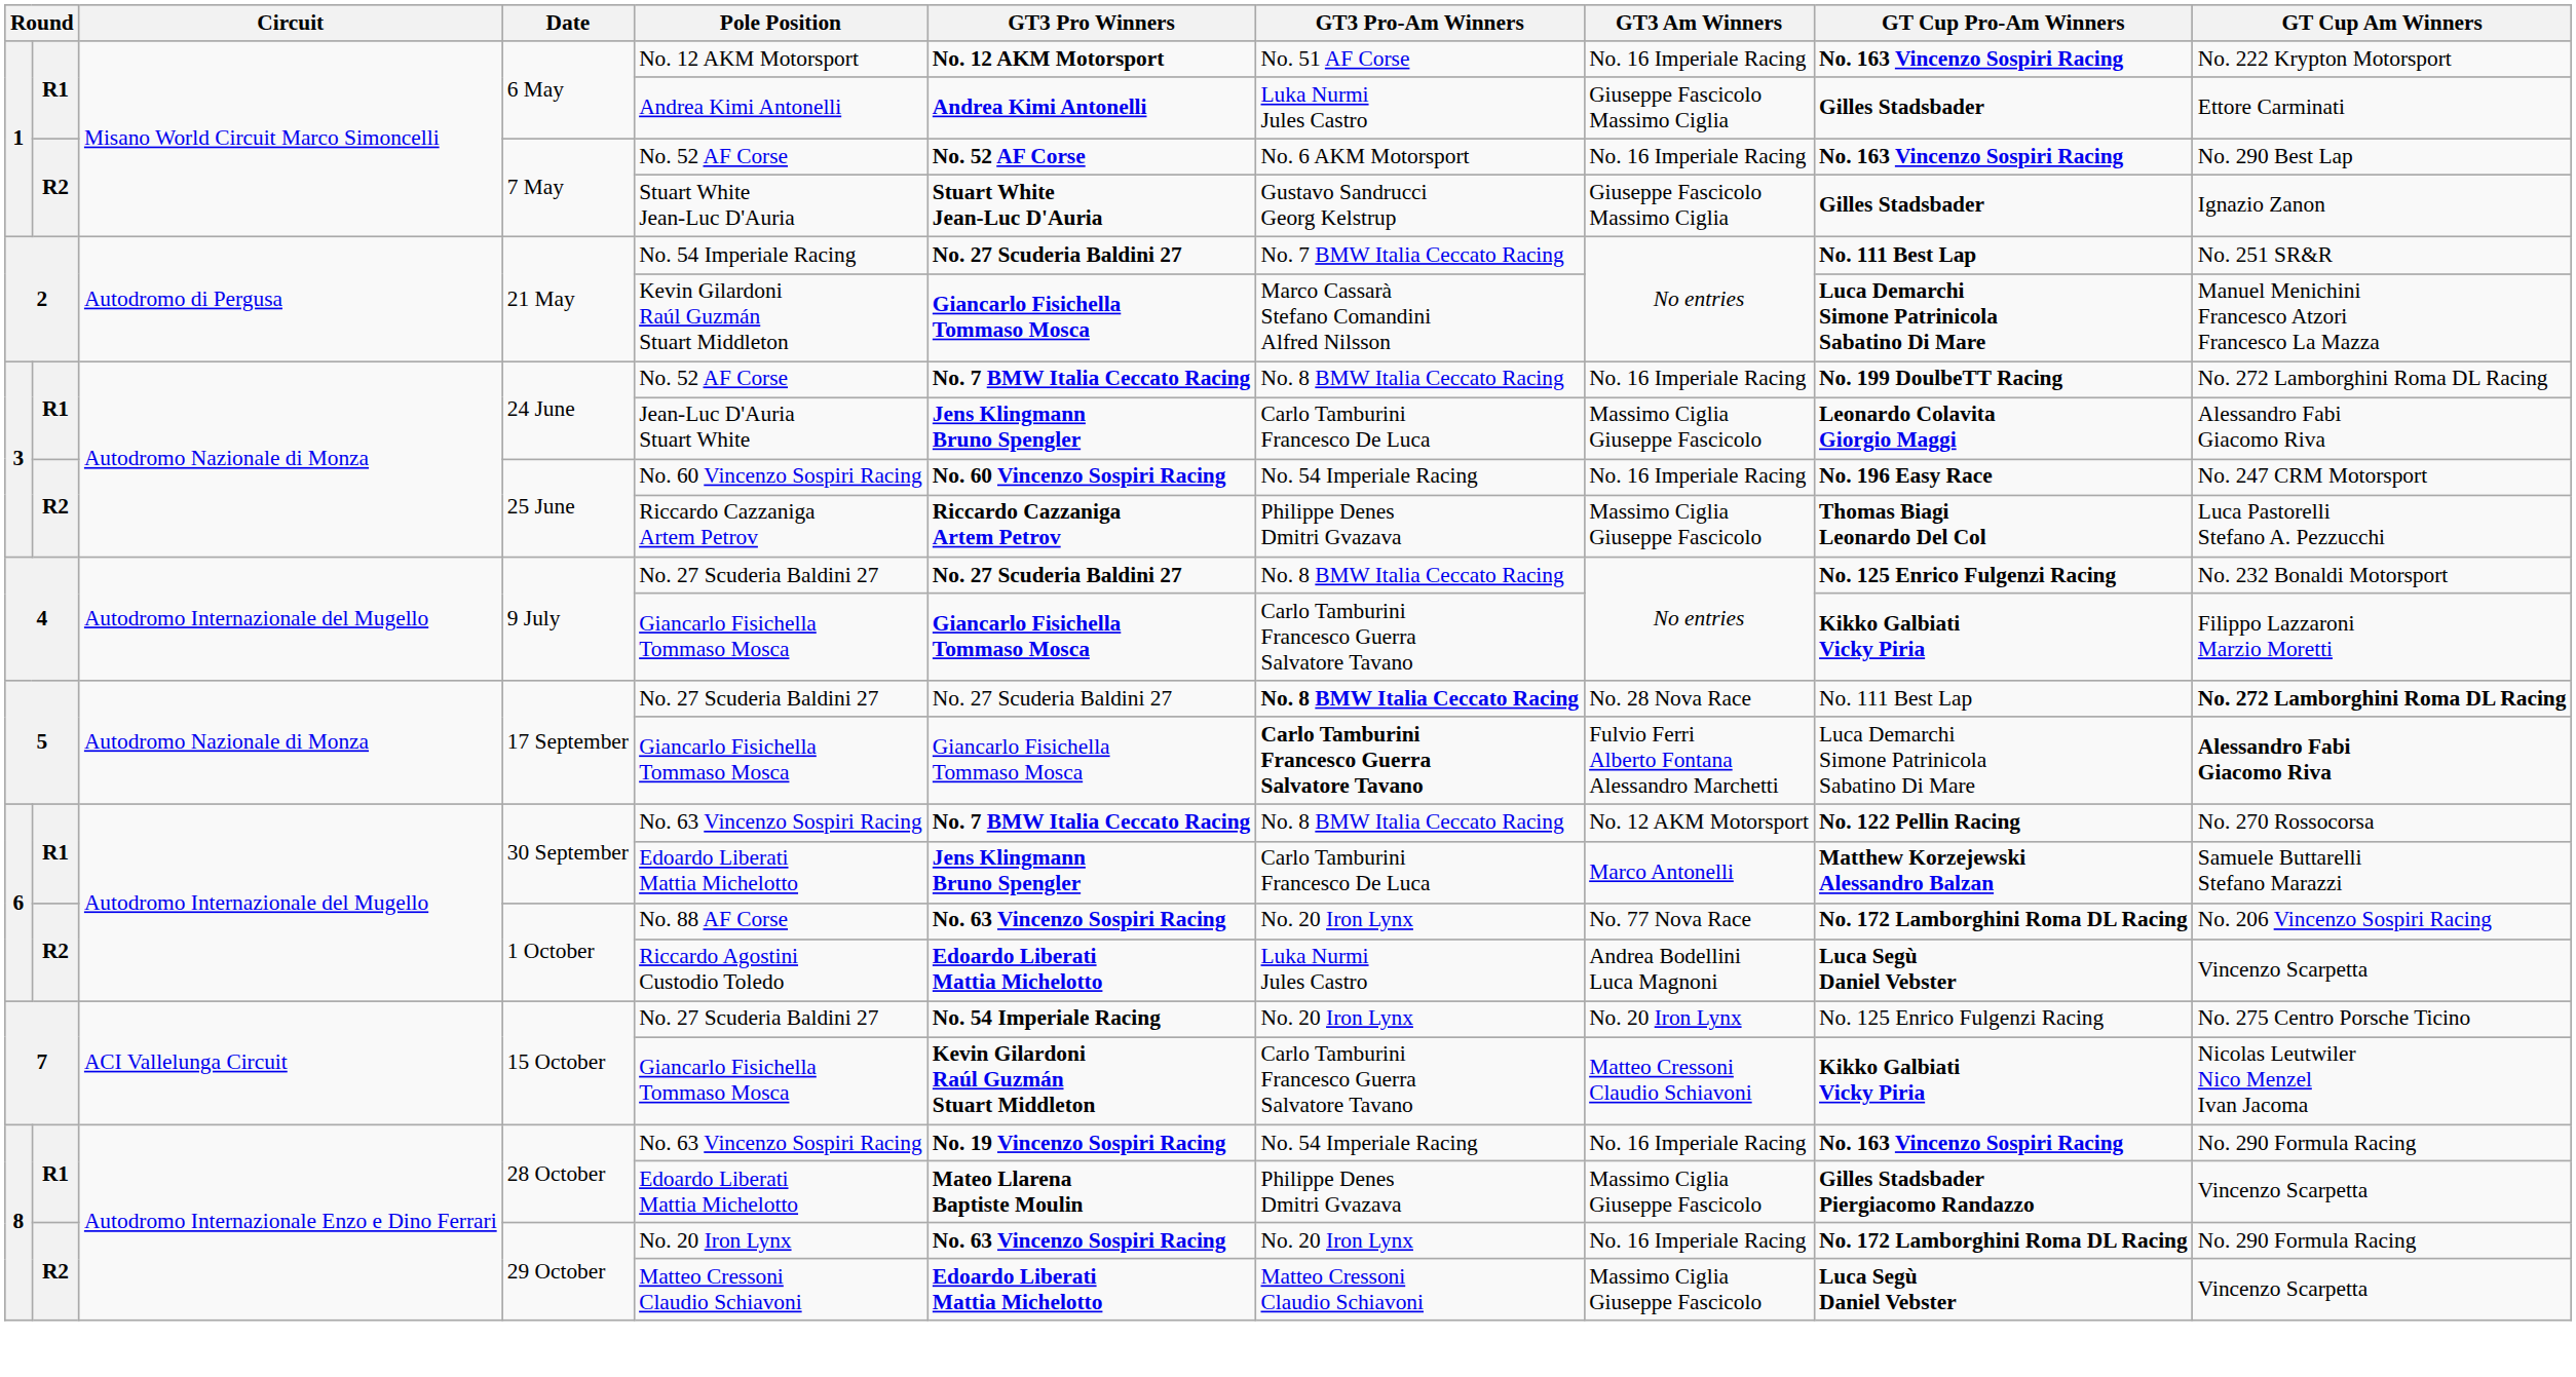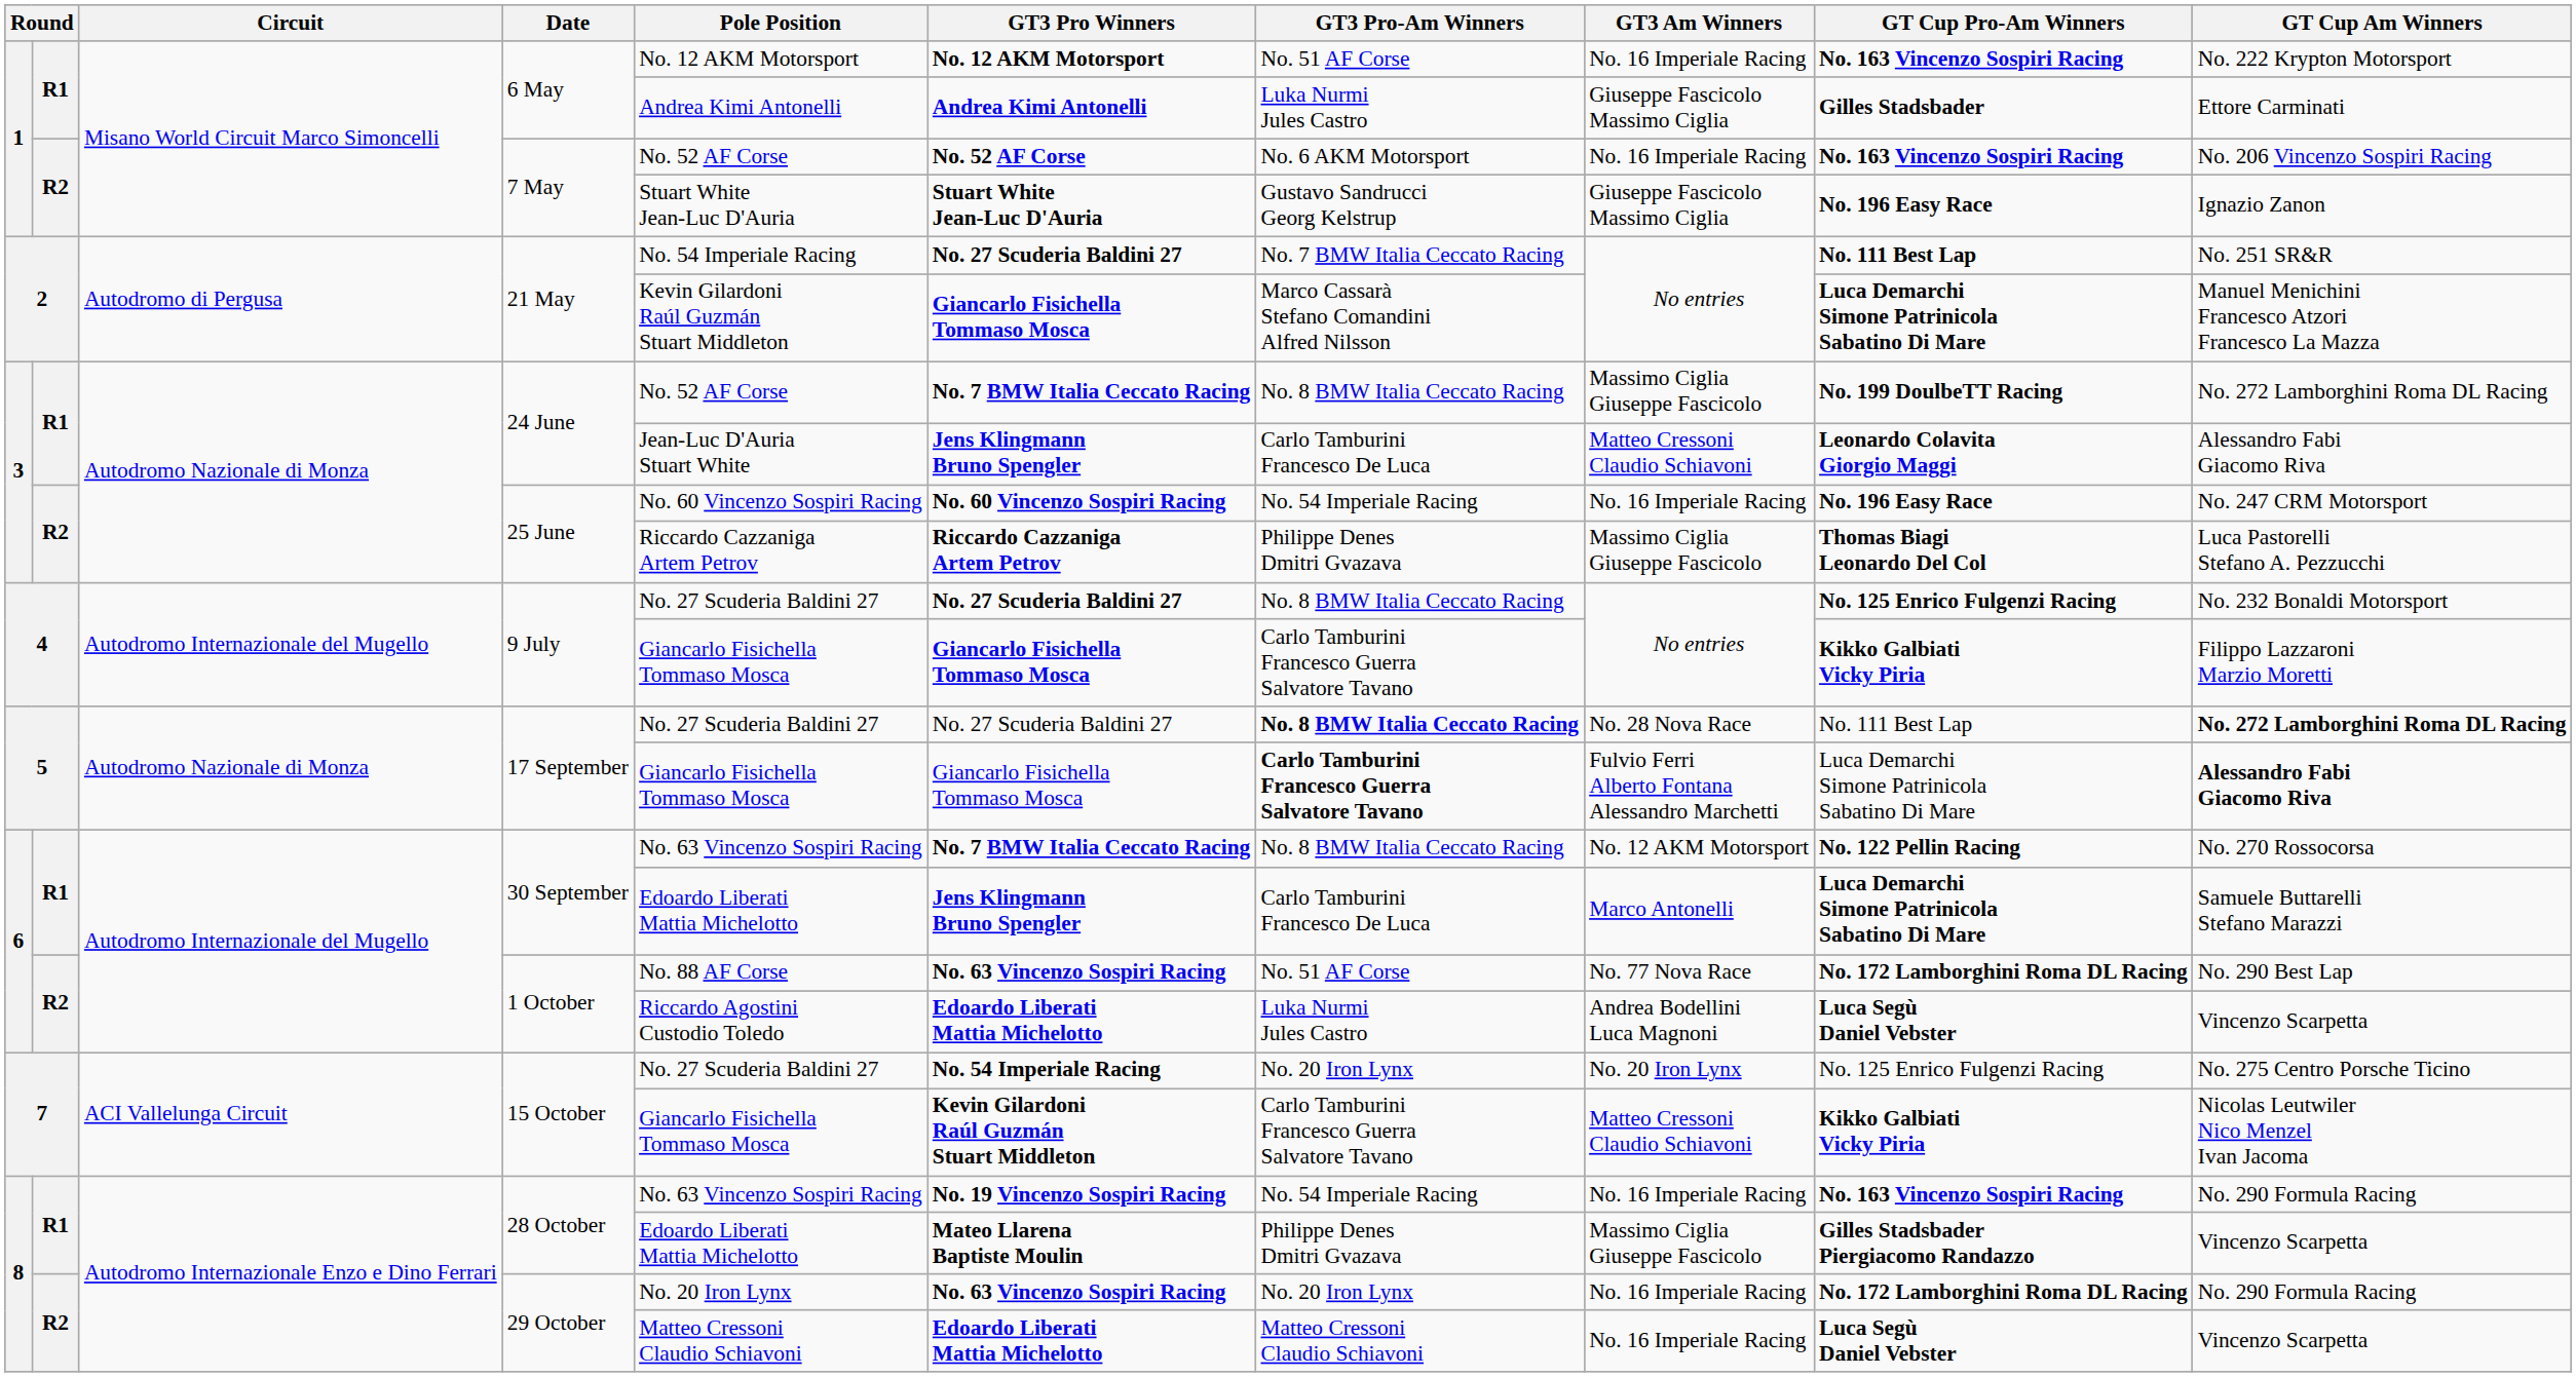row 4 | GT Cup Am Winners: No. 290 Best Lap -> No. 206 Vincenzo Sospiri Racing
row 5 | GT Cup Pro-Am Winners: Gilles Stadsbader -> No. 196 Easy Race
row 8 | GT3 Am Winners: No. 16 Imperiale Racing -> Massimo Ciglia Giuseppe Fascicolo
row 9 | GT3 Am Winners: Massimo Ciglia Giuseppe Fascicolo -> Matteo Cressoni Claudio Schiavoni
row 17 | GT Cup Pro-Am Winners: Matthew Korzejewski Alessandro Balzan -> Luca Demarchi Simone Patrinicola Sabatino Di Mare
row 18 | GT3 Pro-Am Winners: No. 20 Iron Lynx -> No. 51 AF Corse
row 18 | GT Cup Am Winners: No. 206 Vincenzo Sospiri Racing -> No. 290 Best Lap
row 25 | GT3 Am Winners: Massimo Ciglia Giuseppe Fascicolo -> No. 16 Imperiale Racing
